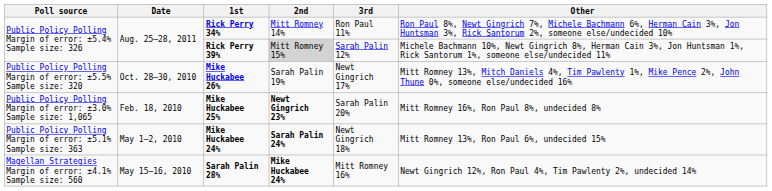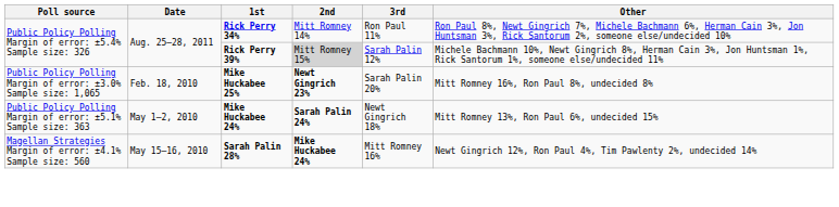- row: Public Policy Polling Margin of error: ±5.5% Sample size: 320 | Oct. 28–30, 2010 | Mike Huckabee 26% | Sarah Palin 19% | Newt Gingrich 17% | Mitt Romney 13%, Mitch Daniels 4%, Tim Pawlenty 1%, Mike Pence 2%, John Thune 0%, someone else/undecided 16%
